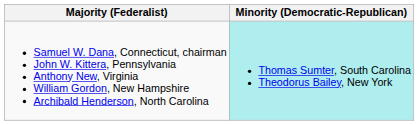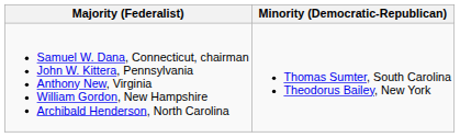row 2 | Minority (Democratic-Republican): paleturquoise background -> no background
